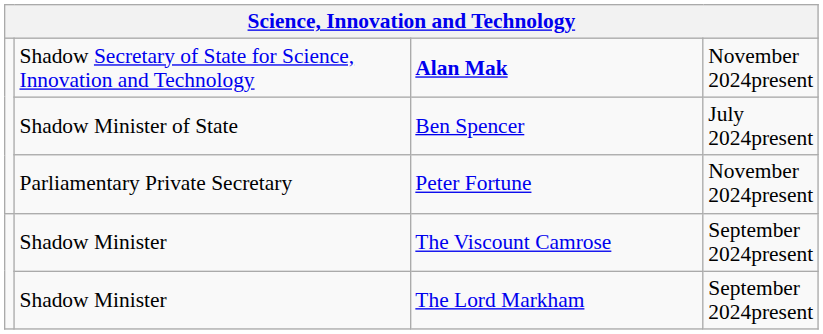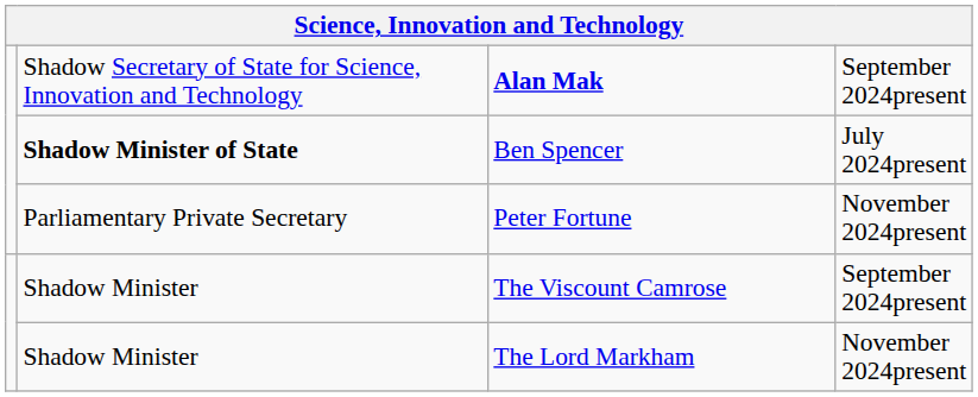Alan Mak | column 4: November 2024present -> September 2024present
Ben Spencer | column 2: normal -> bold
The Lord Markham | column 4: September 2024present -> November 2024present
